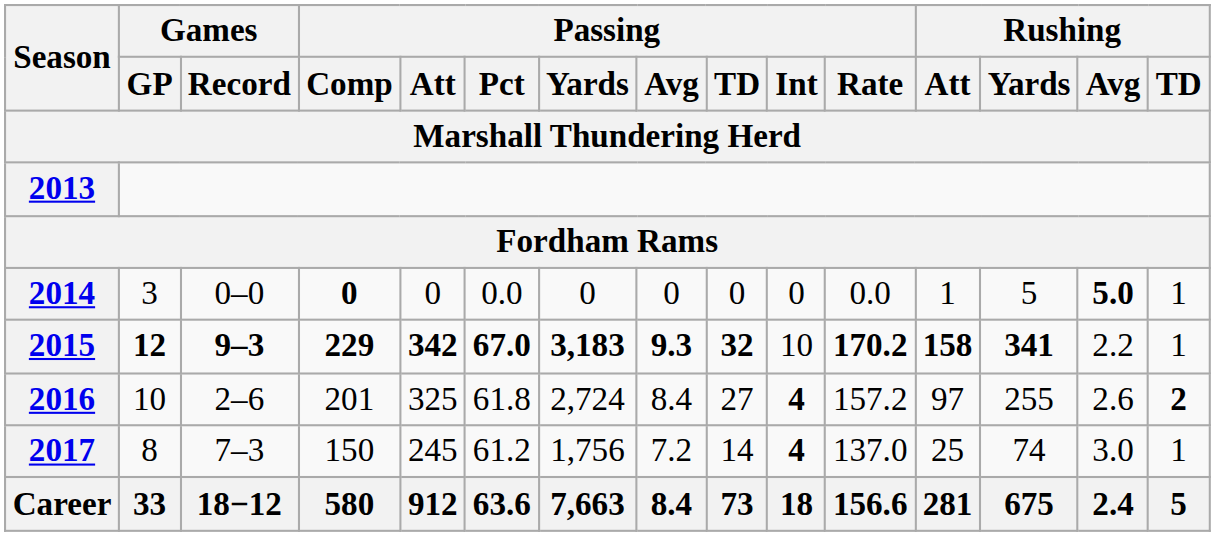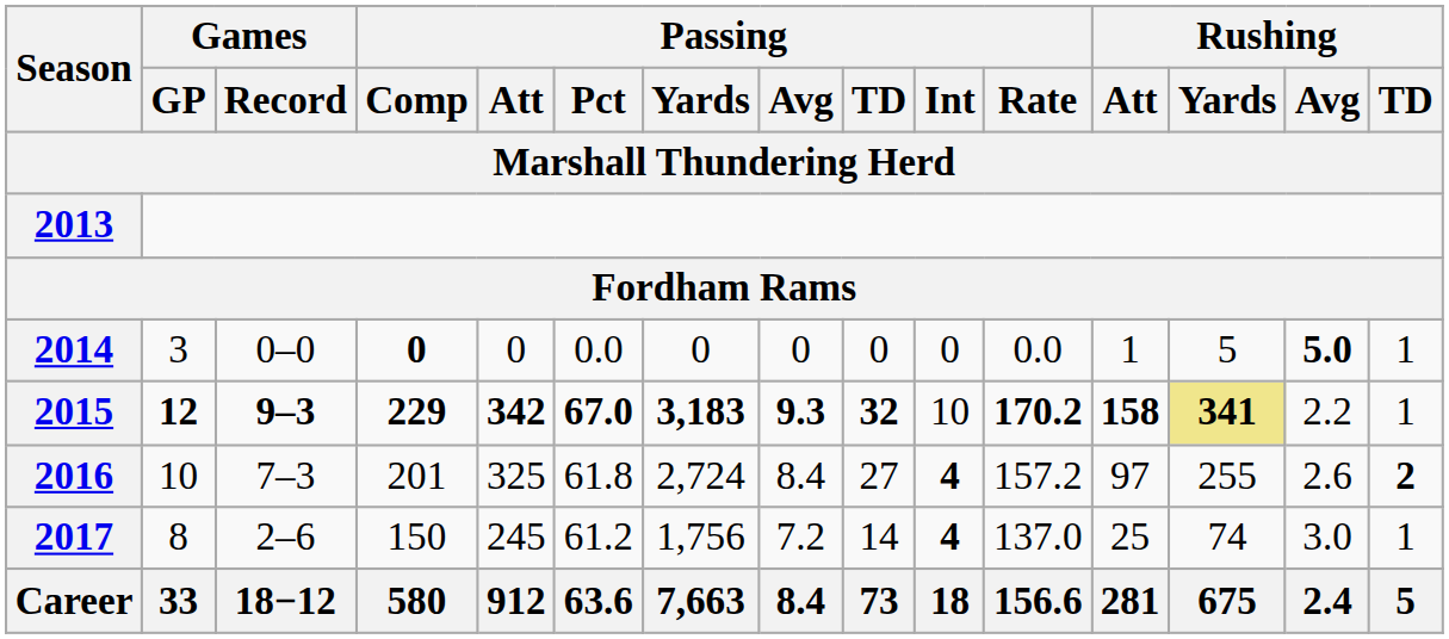2015 | Rushing / Yards: no background -> khaki background
2016 | Games / Record: 2–6 -> 7–3
2017 | Games / Record: 7–3 -> 2–6
